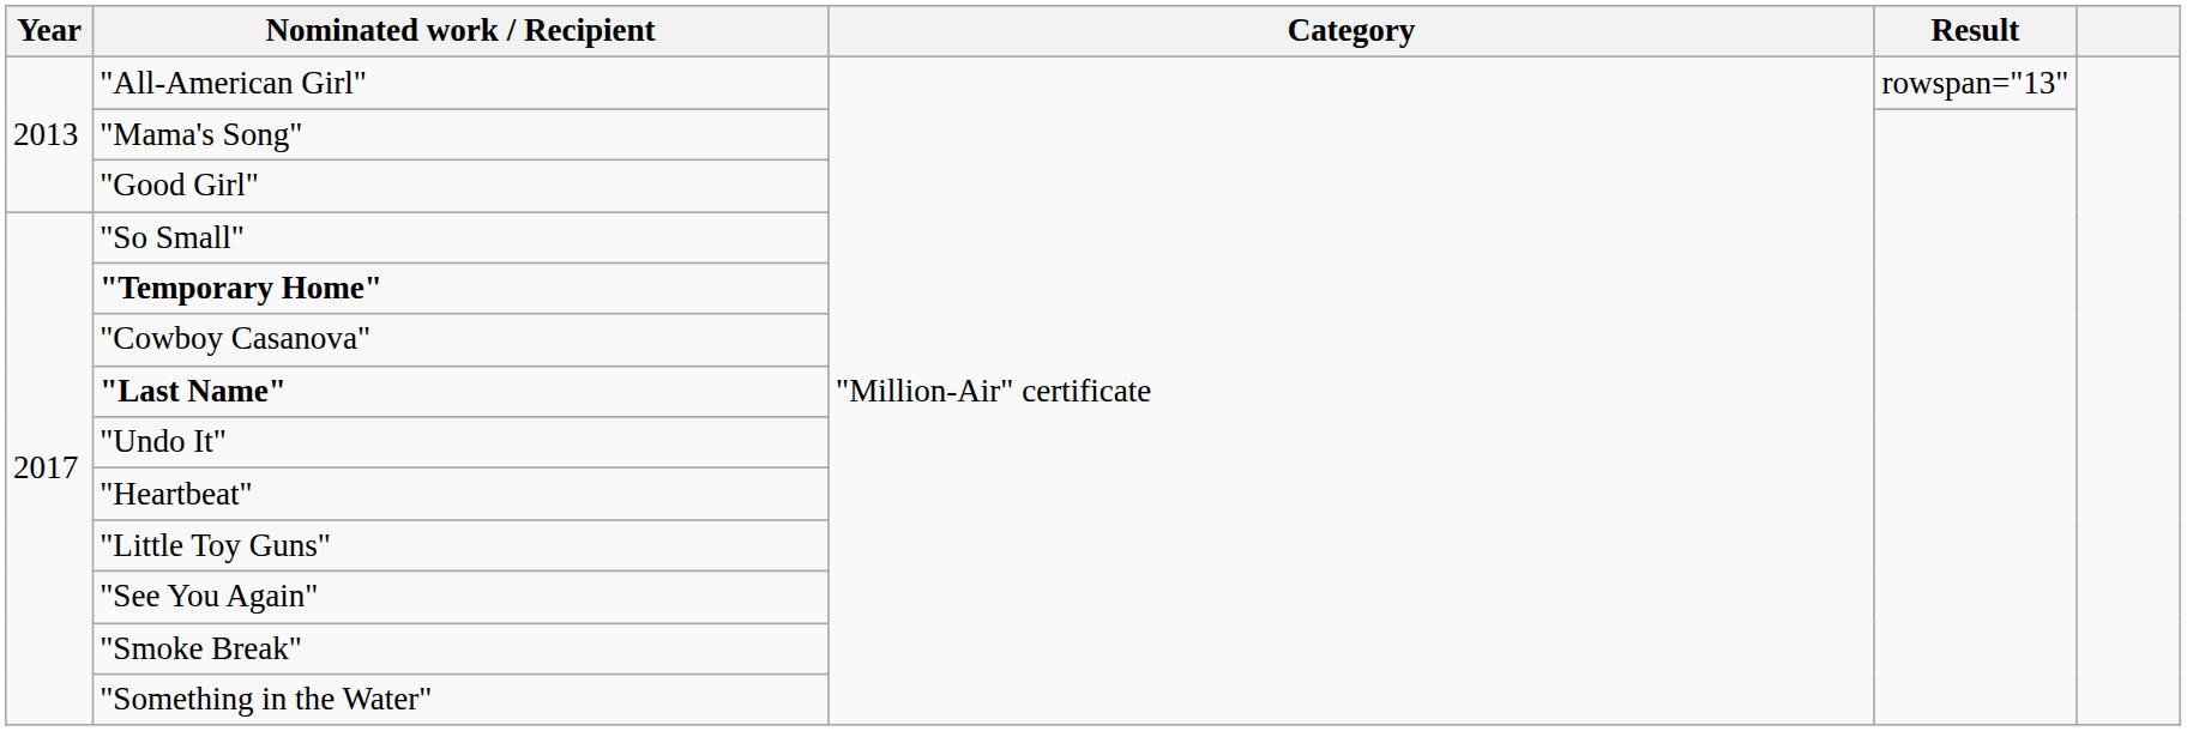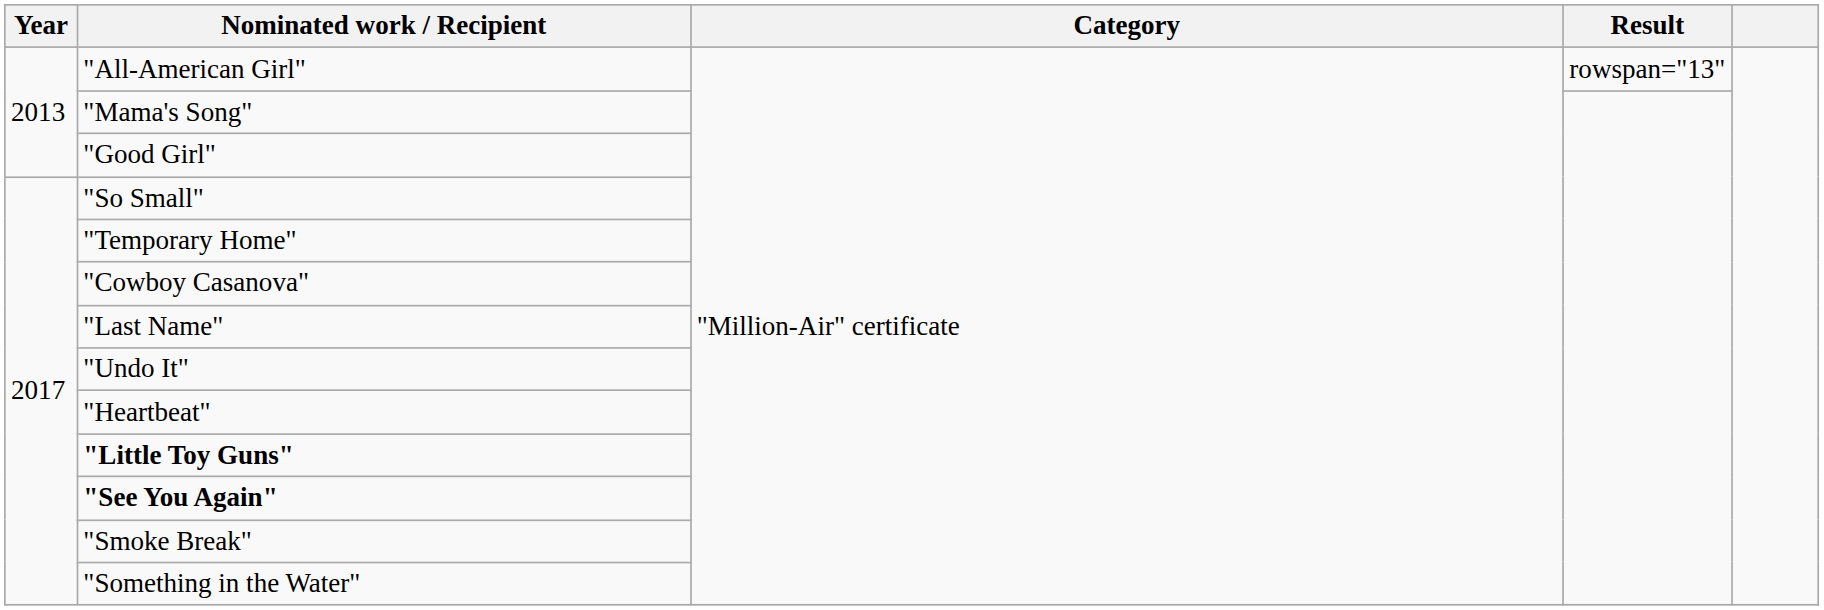"Temporary Home" | Nominated work / Recipient: bold -> normal
"Last Name" | Nominated work / Recipient: bold -> normal
"Little Toy Guns" | Nominated work / Recipient: normal -> bold
"See You Again" | Nominated work / Recipient: normal -> bold
